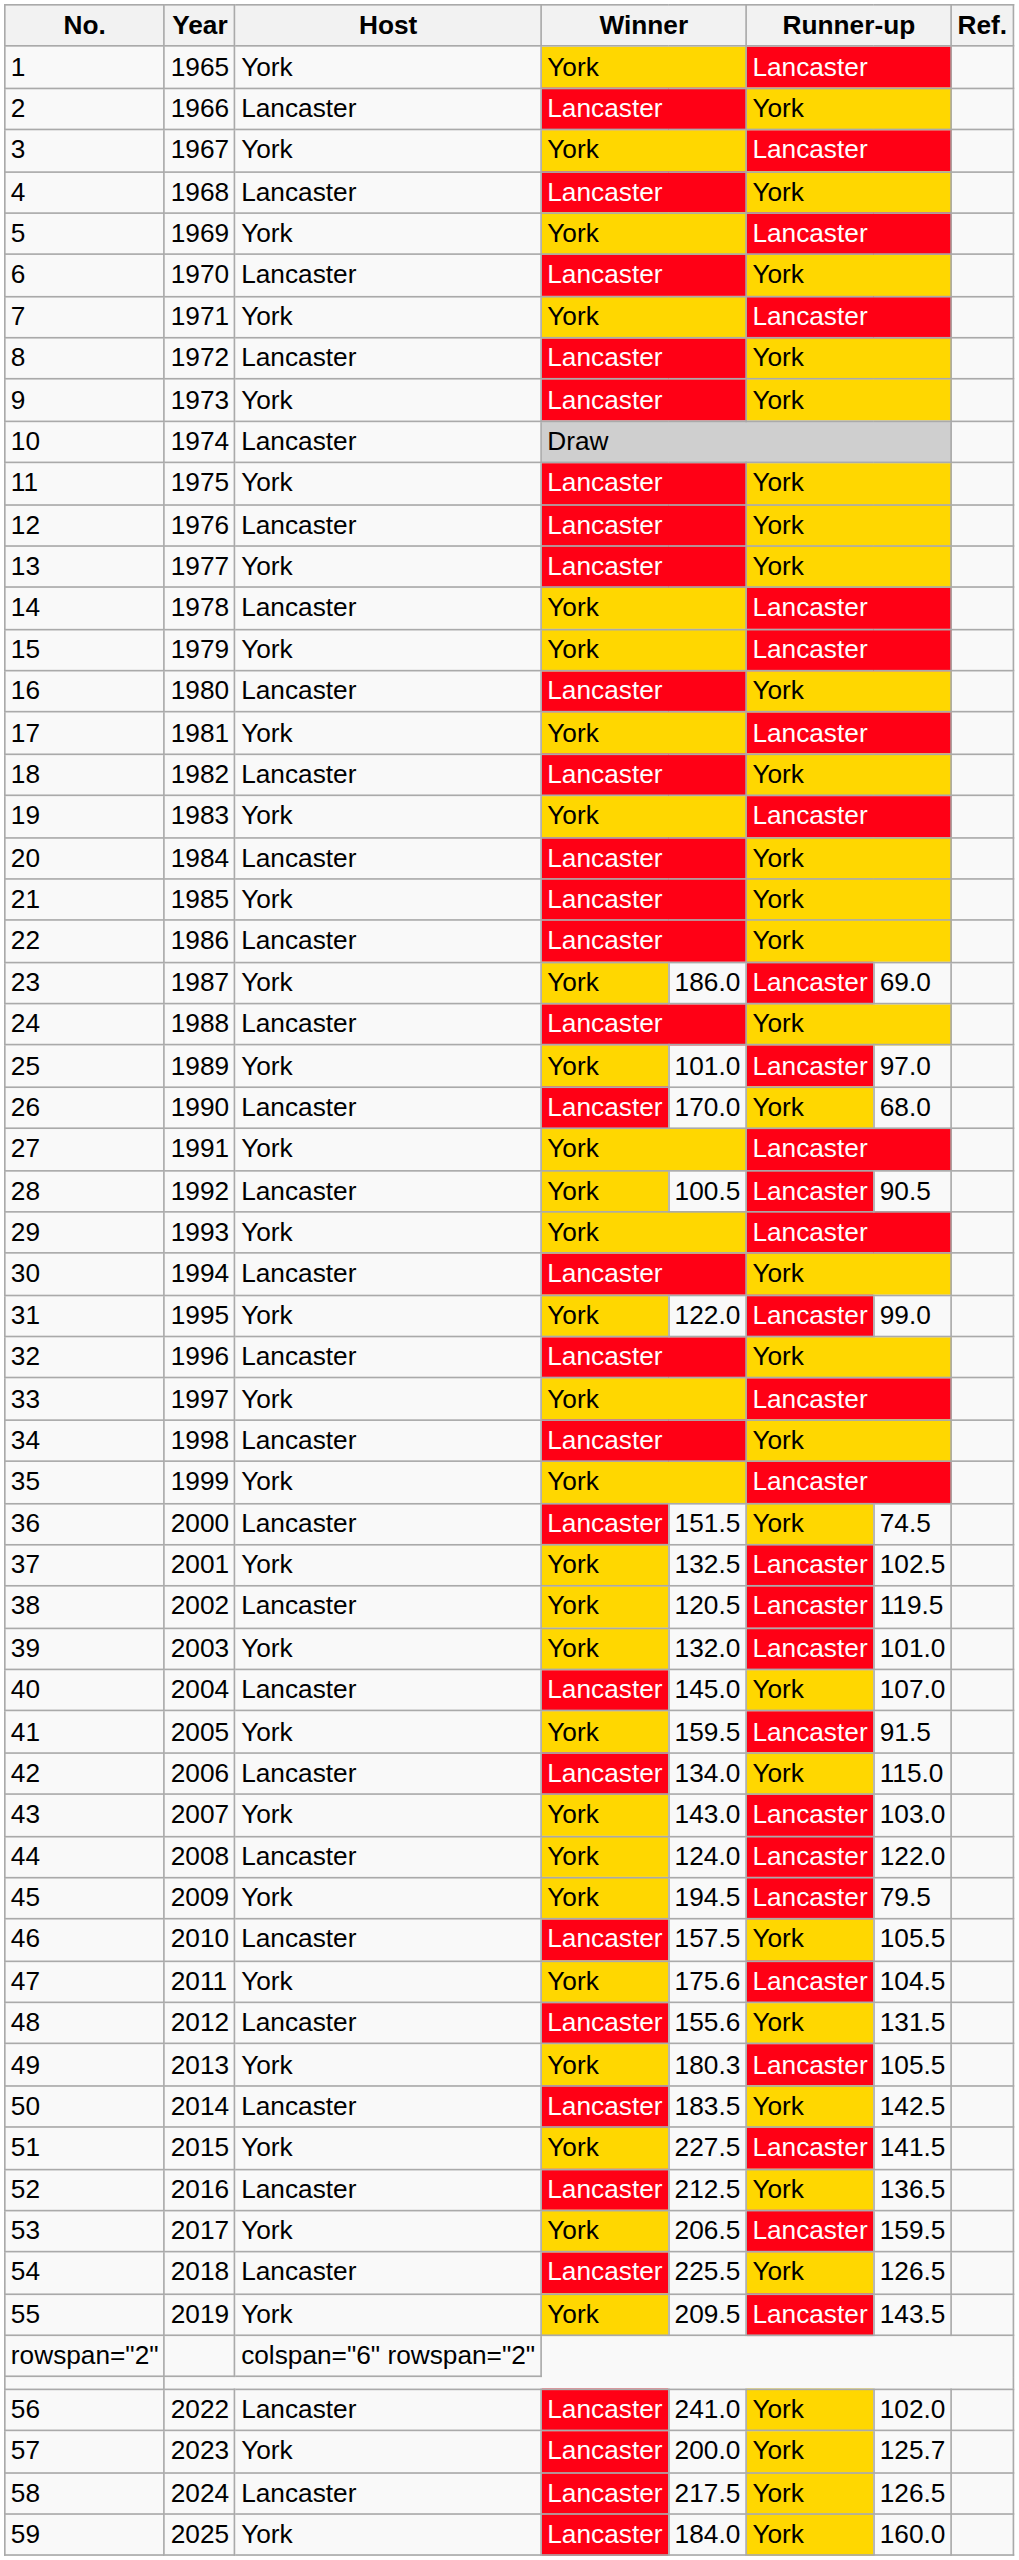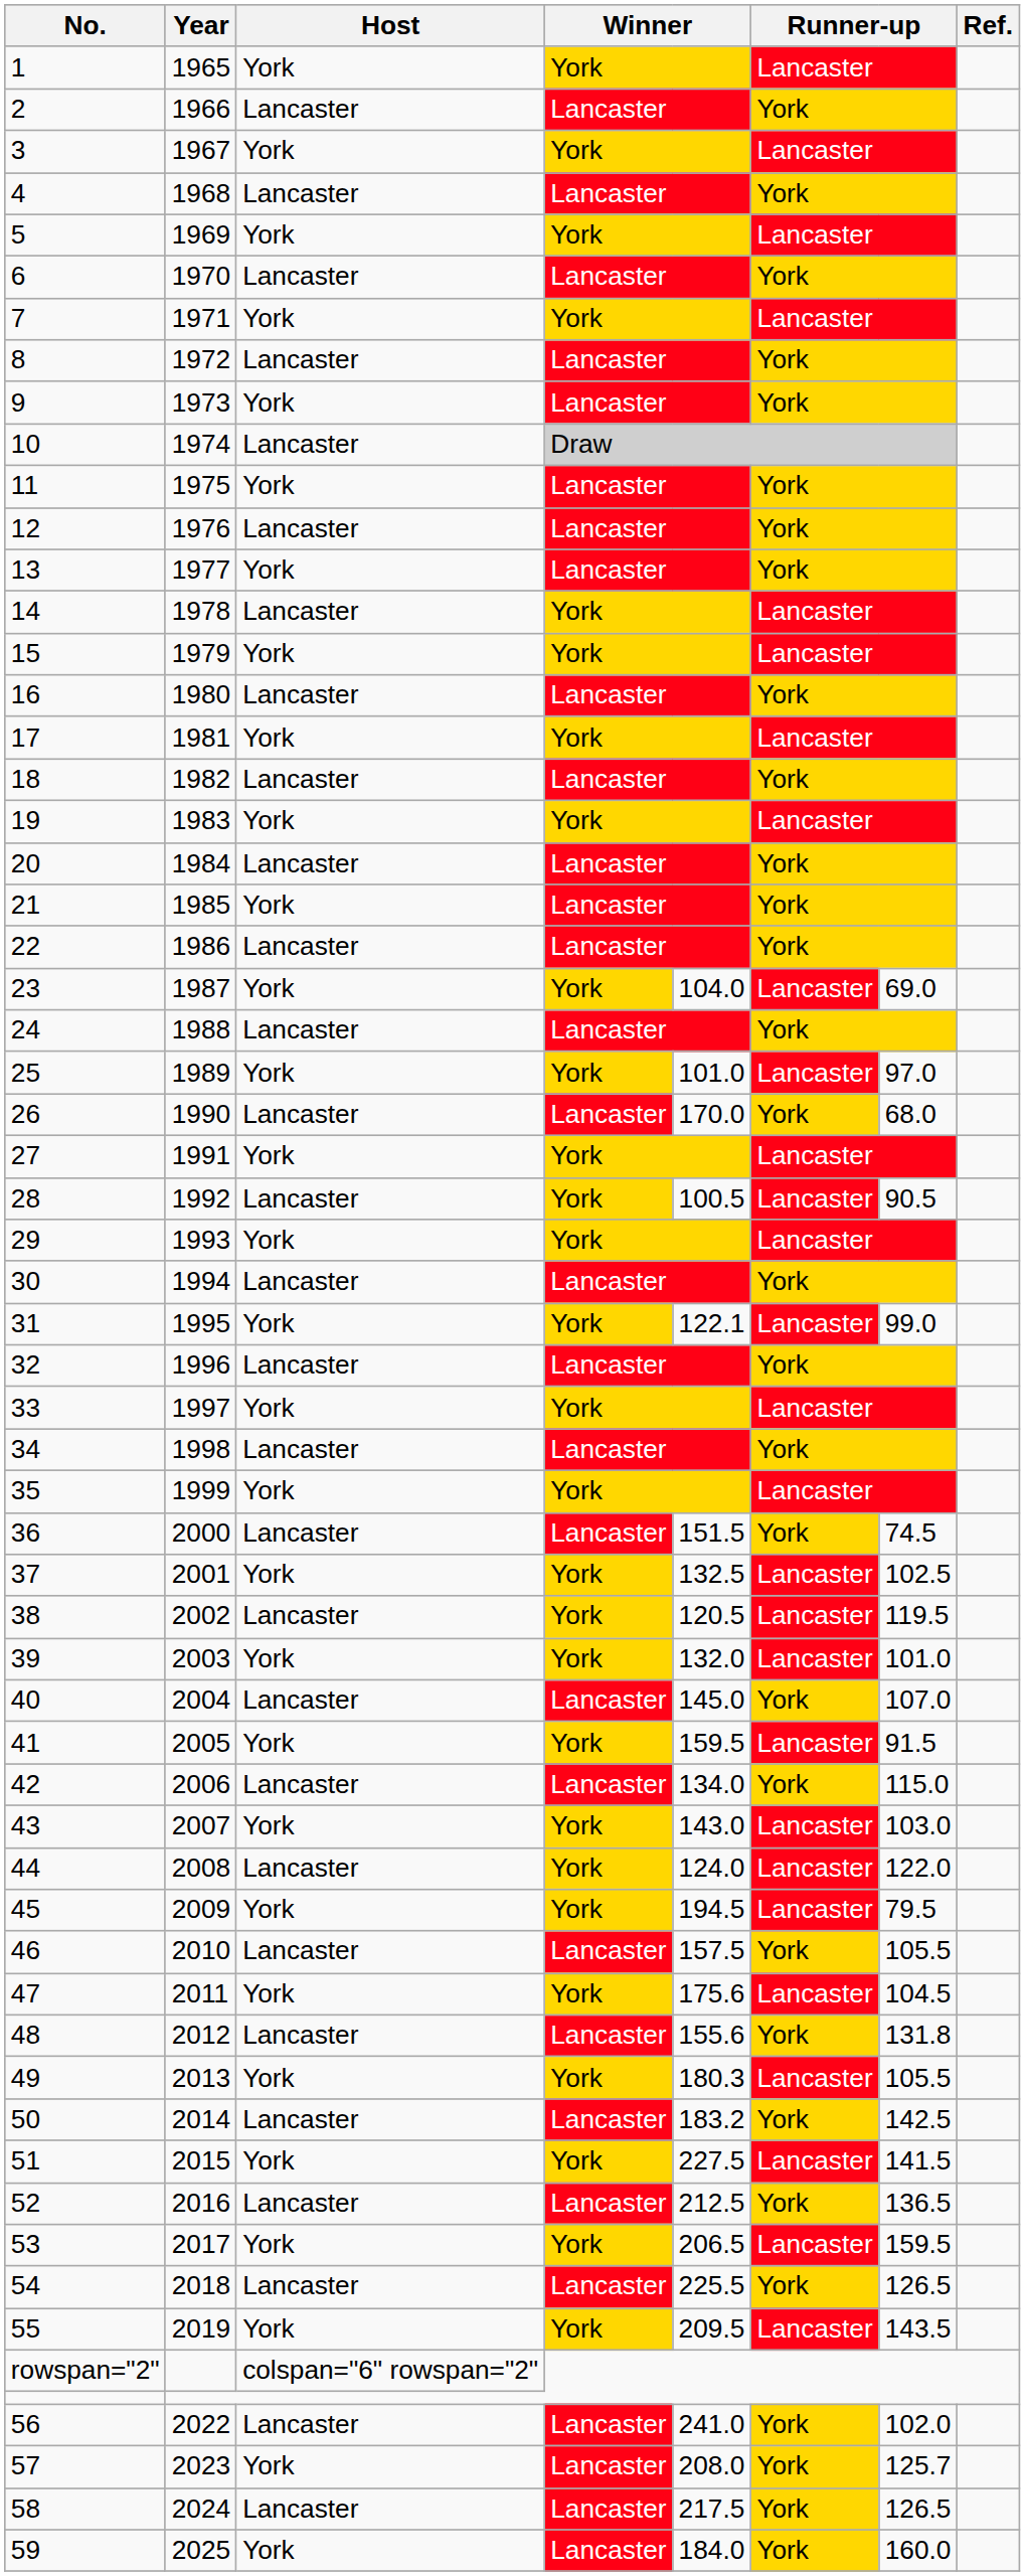23 | column 5: 186.0 -> 104.0
31 | column 5: 122.0 -> 122.1
48 | column 7: 131.5 -> 131.8
50 | column 5: 183.5 -> 183.2
57 | column 5: 200.0 -> 208.0
